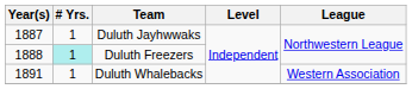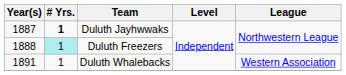Duluth Jayhwwaks | # Yrs.: normal -> bold
